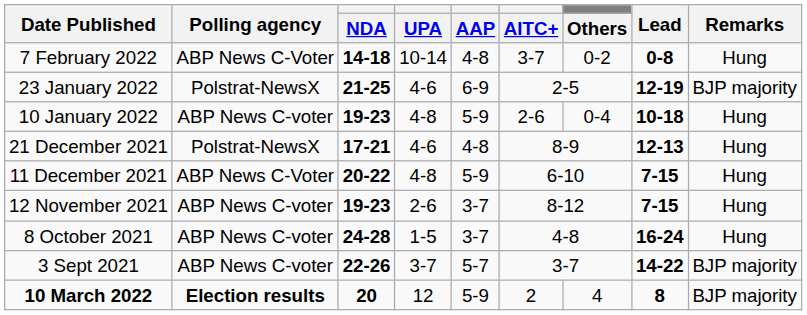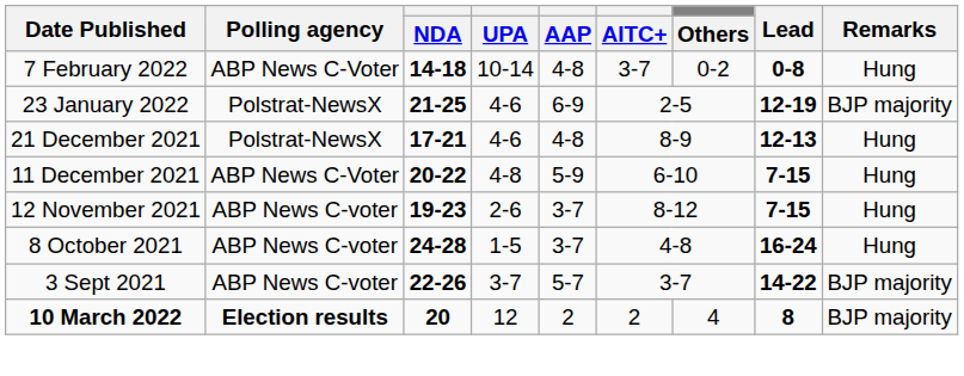- row: 10 January 2022 | ABP News C-voter | 19-23 | 4-8 | 5-9 | 2-6 | 0-4 | 10-18 | Hung
10 March 2022 | AAP: 5-9 -> 2
